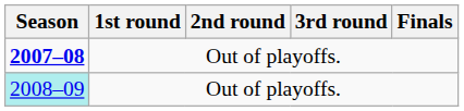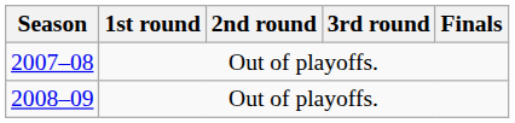2007–08 | Season: bold -> normal
2008–09 | Season: paleturquoise background -> no background
